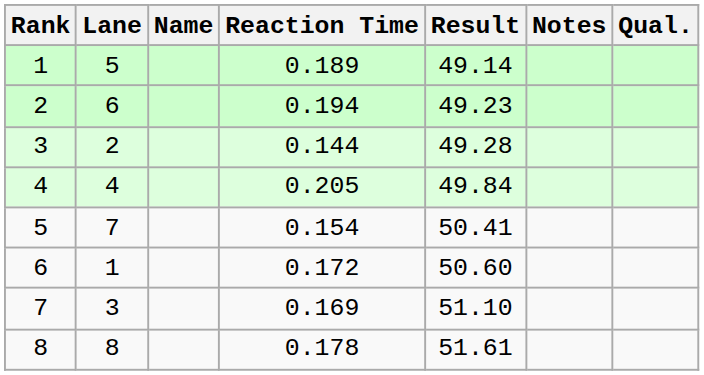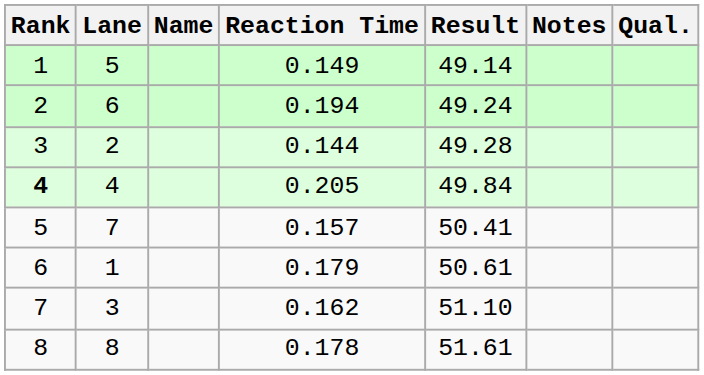row 2 | Reaction Time: 0.189 -> 0.149
row 3 | Result: 49.23 -> 49.24
row 5 | Rank: normal -> bold
row 6 | Reaction Time: 0.154 -> 0.157
row 7 | Reaction Time: 0.172 -> 0.179
row 7 | Result: 50.60 -> 50.61
row 8 | Reaction Time: 0.169 -> 0.162
